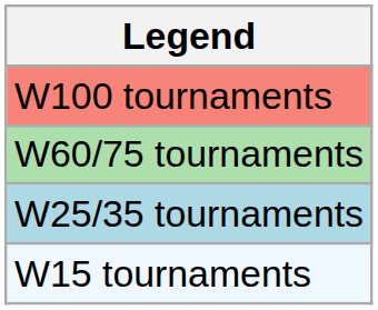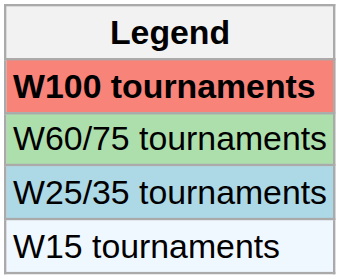row 2 | column 1: normal -> bold
